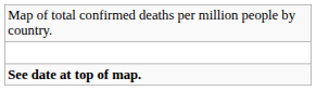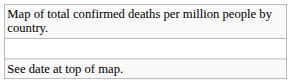row 3 | column 1: bold -> normal
